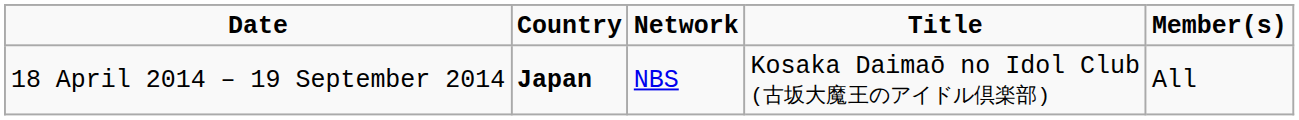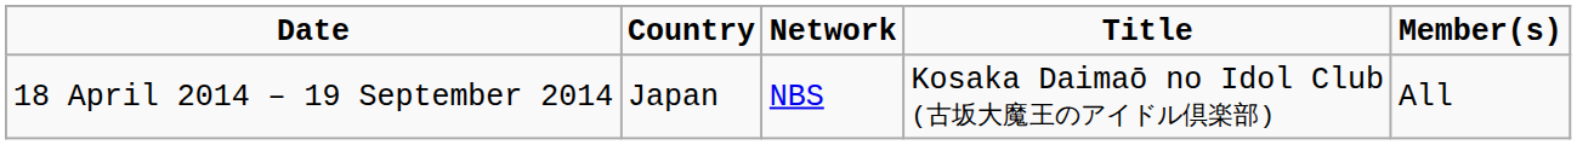18 April 2014 – 19 September 2014 | column 2: bold -> normal
